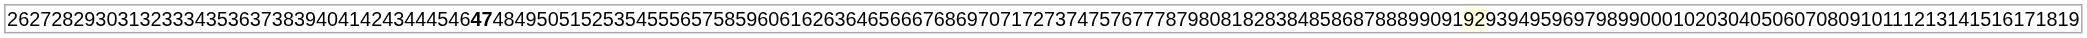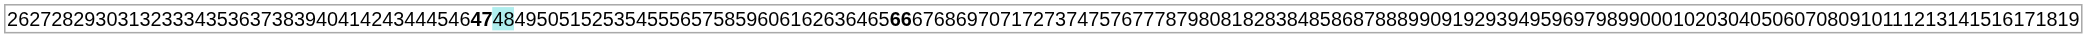26 | column 23: no background -> paleturquoise background
26 | column 41: normal -> bold
26 | column 67: lightyellow background -> no background
